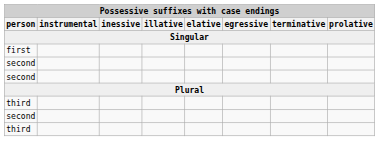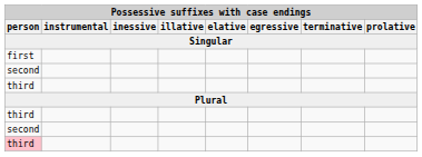row 6 | person: second -> third
row 10 | person: no background -> pink background
